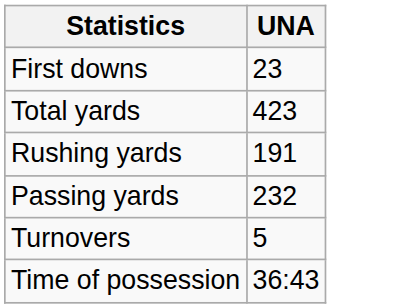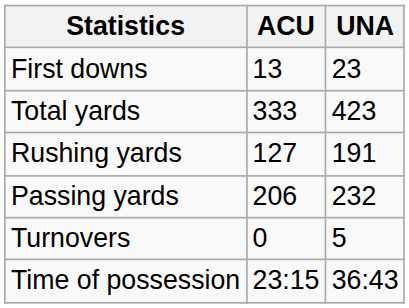+ column: ACU | 13 | 333 | 127 | 206 | 0 | 23:15
